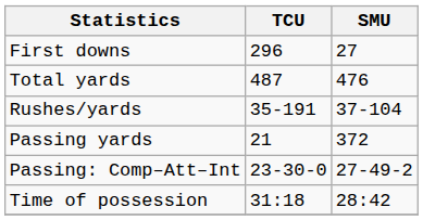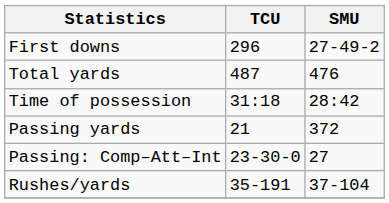First downs | SMU: 27 -> 27-49-2
rows swapped: Rushes/yards <-> Time of possession
Passing: Comp–Att–Int | SMU: 27-49-2 -> 27
